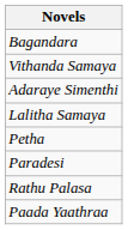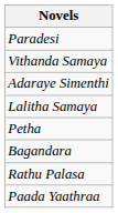row 2 | column 1: Bagandara -> Paradesi
row 7 | column 1: Paradesi -> Bagandara
